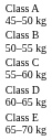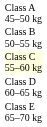Class C 55–60 kg | column 1: no background -> lightyellow background
